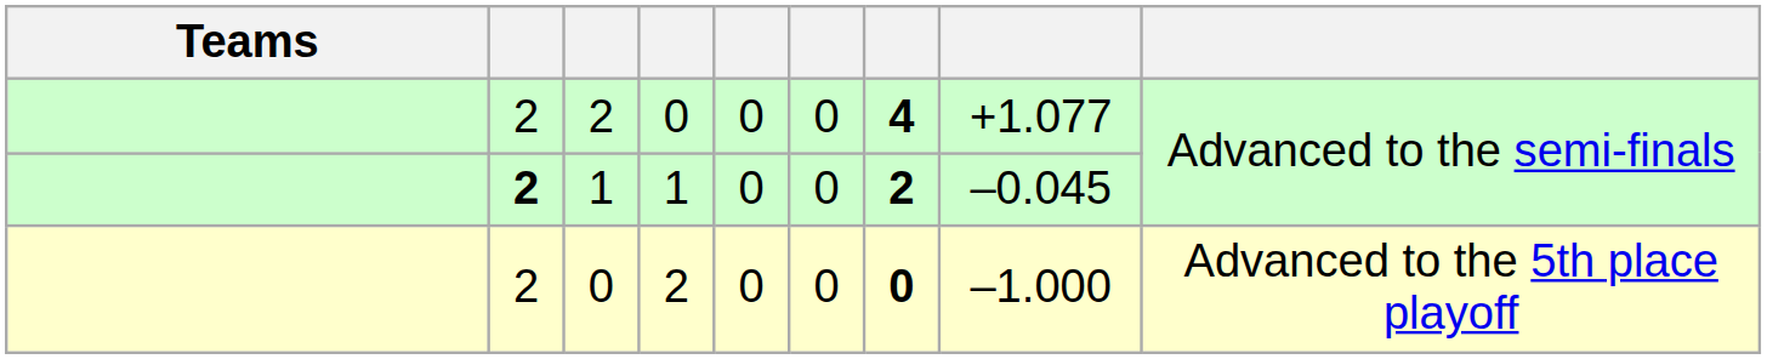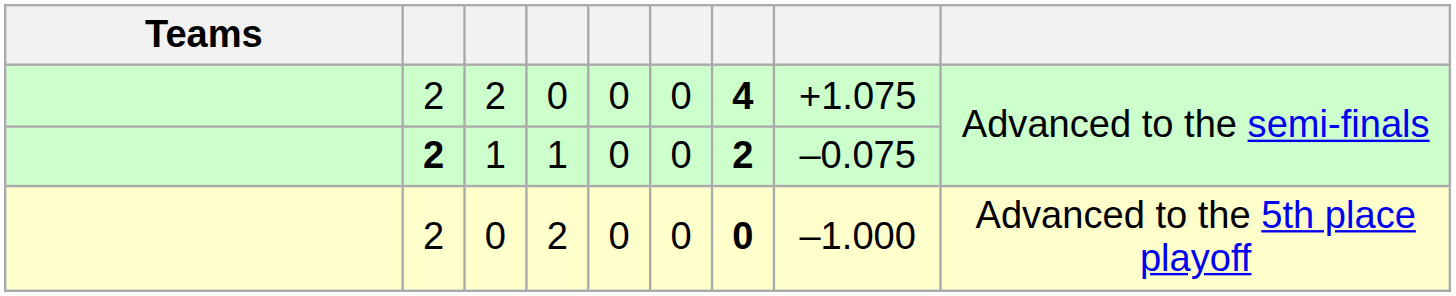row 2 | column 8: +1.077 -> +1.075
row 3 | column 8: –0.045 -> –0.075
